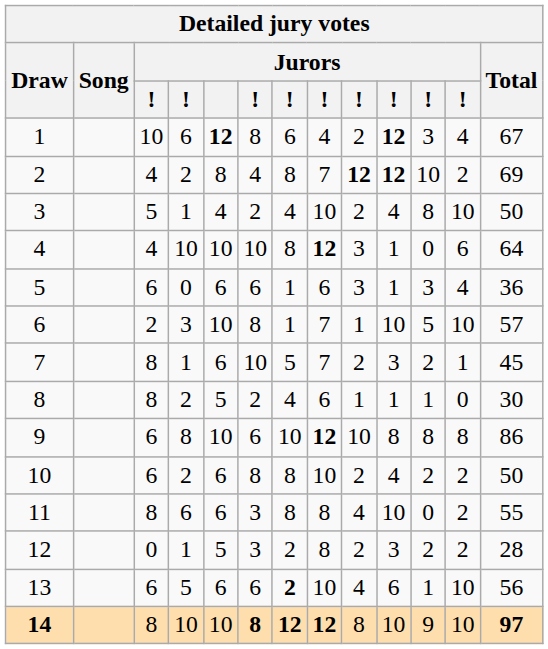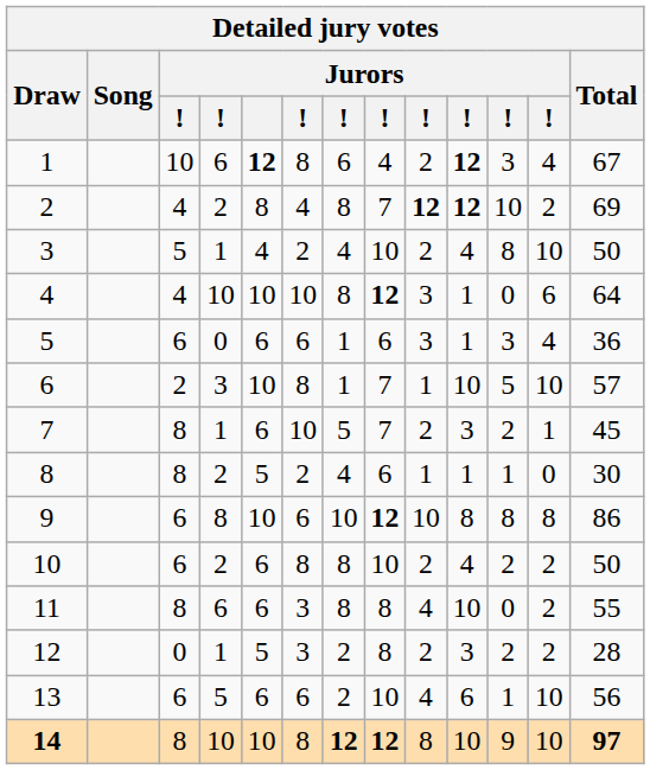13 | column 7: bold -> normal
14 | column 6: bold -> normal
